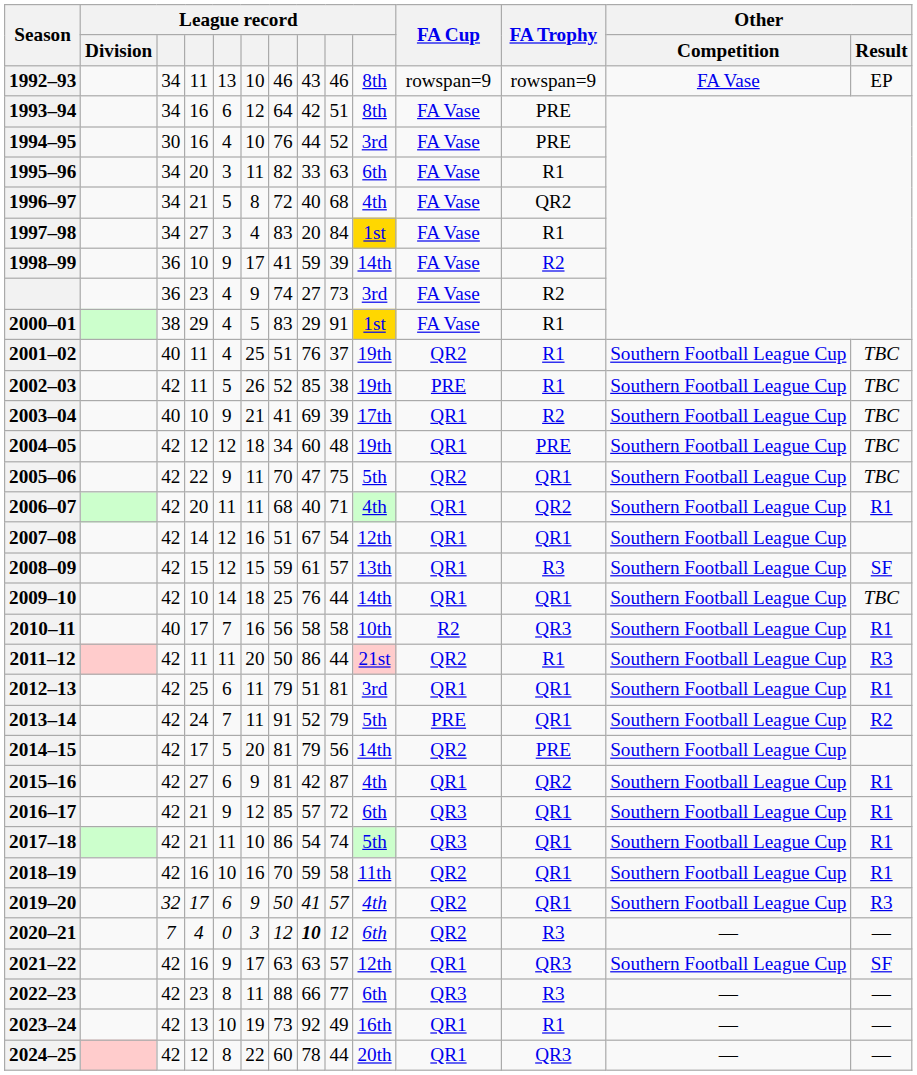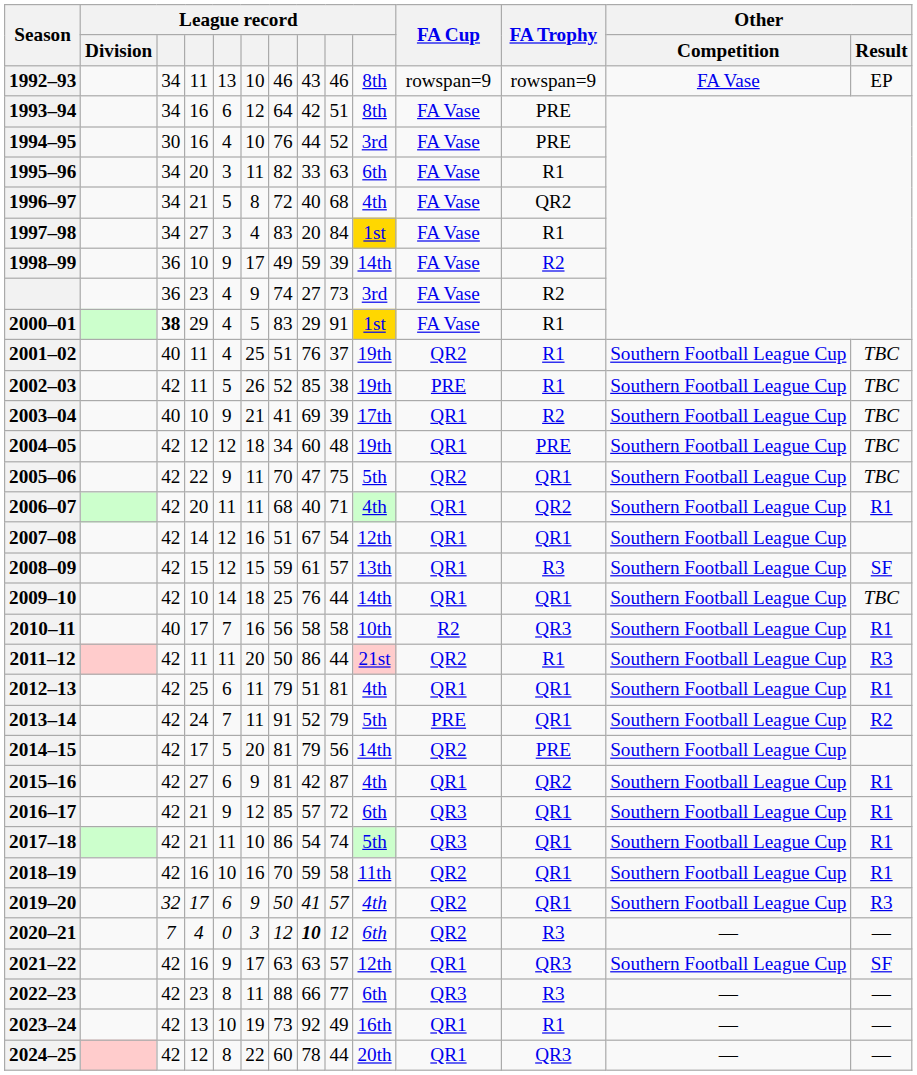1998–99 | column 7: 41 -> 49
2000–01 | column 3: normal -> bold
2012–13 | column 10: 3rd -> 4th
